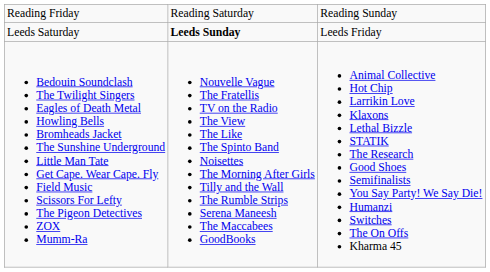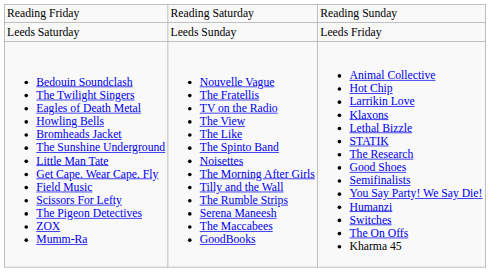Leeds Saturday | column 2: bold -> normal
